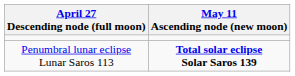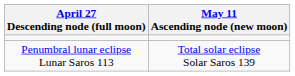row 3 | May 11 Ascending node (new moon): bold -> normal
